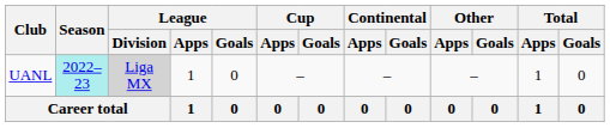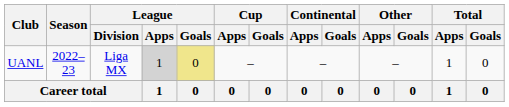UANL | Season: paleturquoise background -> no background
UANL | League / Division: lightgrey background -> no background
UANL | League / Apps: no background -> lightgrey background
UANL | League / Goals: no background -> khaki background
